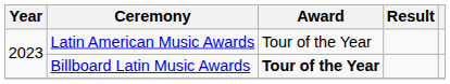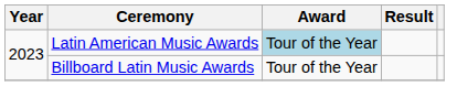Latin American Music Awards | Award: no background -> lightblue background
Billboard Latin Music Awards | Award: bold -> normal
